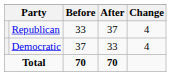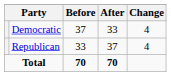rows swapped: Republican <-> Democratic
